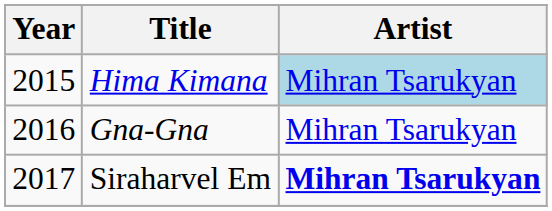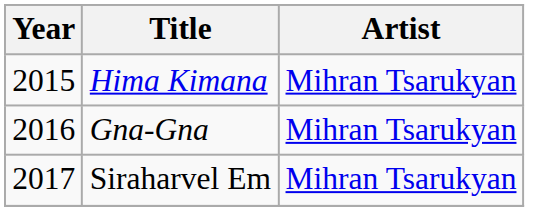Hima Kimana | Artist: lightblue background -> no background
Siraharvel Em | Artist: bold -> normal
